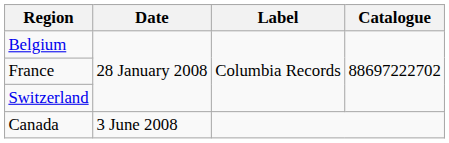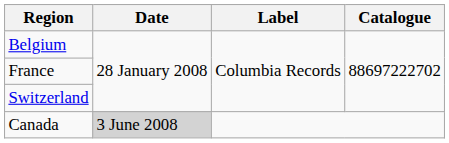Canada | Date: no background -> lightgrey background
